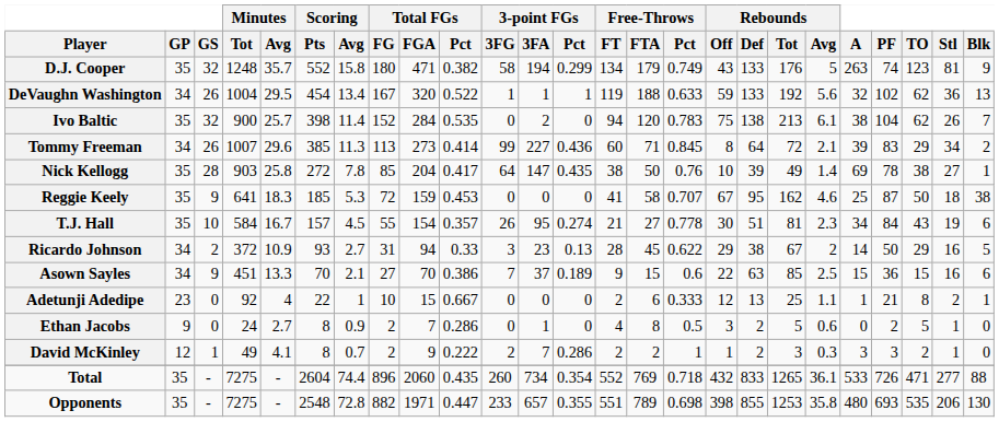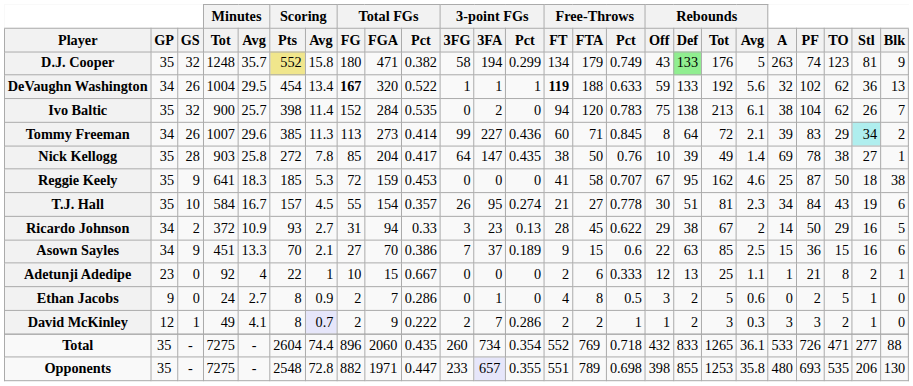D.J. Cooper | Scoring / Pts: no background -> khaki background
D.J. Cooper | Rebounds / Def: no background -> lightgreen background
DeVaughn Washington | Total FGs / FG: normal -> bold
DeVaughn Washington | Free-Throws / FT: normal -> bold
Tommy Freeman | Stl: no background -> paleturquoise background
David McKinley | Scoring / Avg: no background -> lavender background
Opponents | 3-point FGs / 3FA: no background -> lavender background
